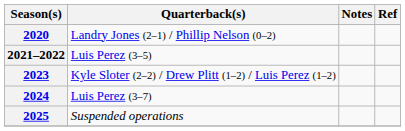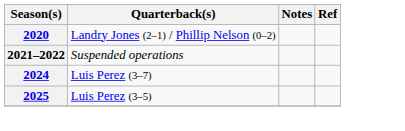2021–2022 | Quarterback(s): Luis Perez (3–5) -> Suspended operations
- row: 2023 | Kyle Sloter (2–2) / Drew Plitt (1–2) / Luis Perez (1–2)
2025 | Quarterback(s): Suspended operations -> Luis Perez (3–5)
